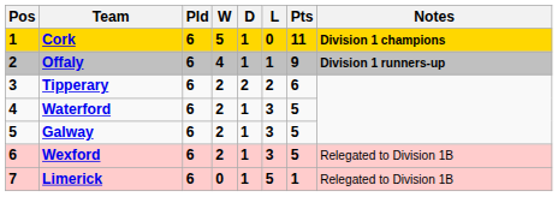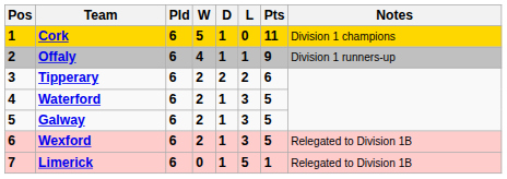Cork | Notes: bold -> normal
Offaly | Notes: bold -> normal
